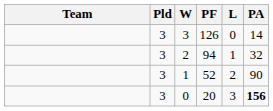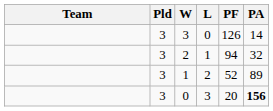columns swapped: L <-> PF
row 4 | PA: 90 -> 89
